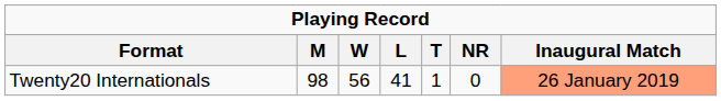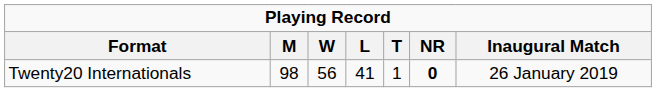Twenty20 Internationals | NR: normal -> bold
Twenty20 Internationals | Inaugural Match: lightsalmon background -> no background
